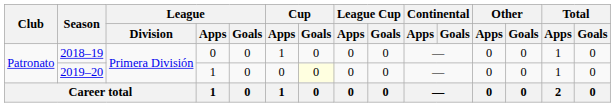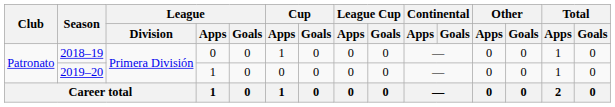2019–20 | Cup / Goals: lightyellow background -> no background
